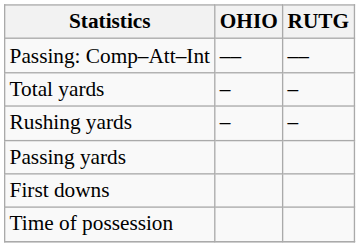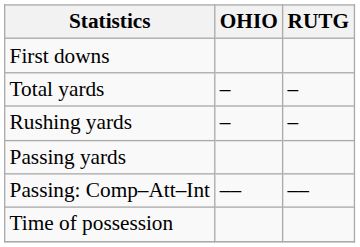rows swapped: First downs <-> Passing: Comp–Att–Int
